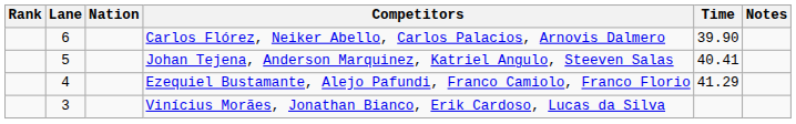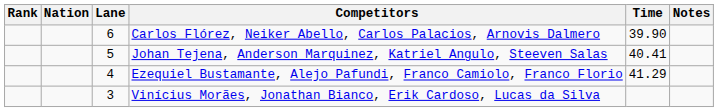columns swapped: Lane <-> Nation
